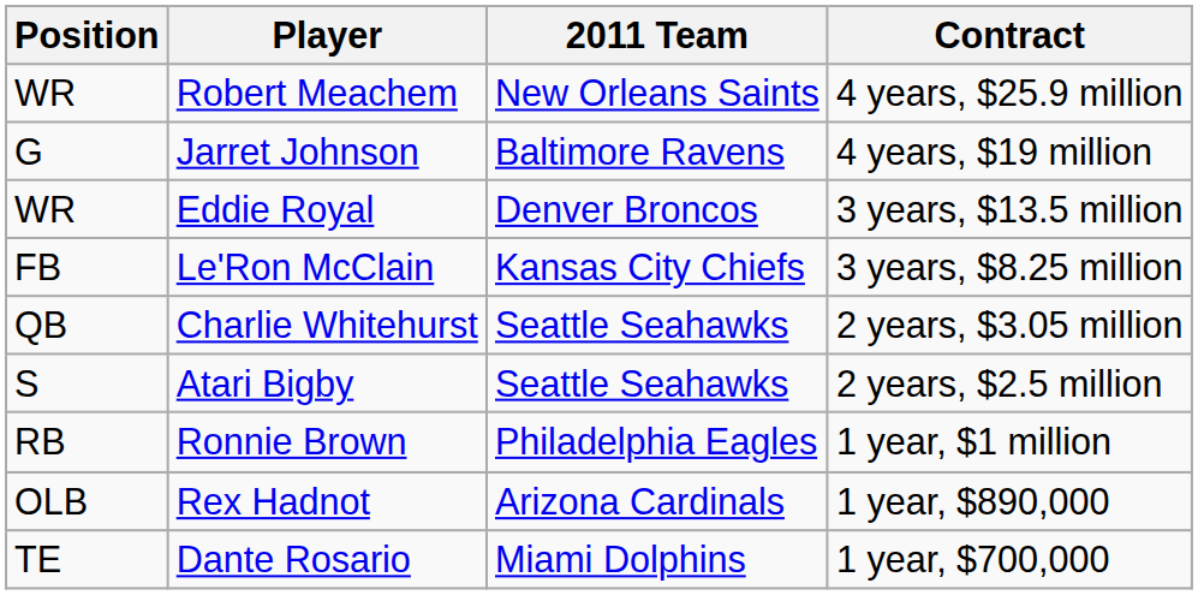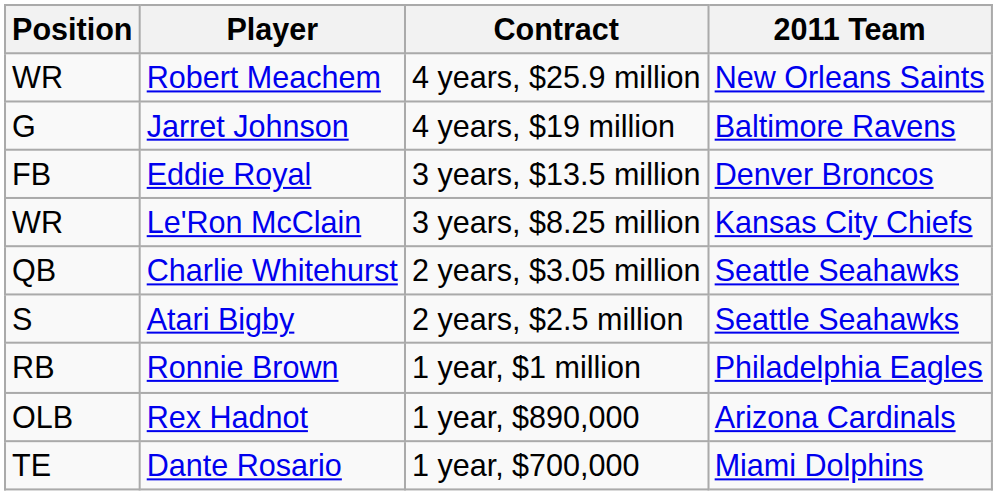columns swapped: 2011 Team <-> Contract
Eddie Royal | Position: WR -> FB
Le'Ron McClain | Position: FB -> WR
